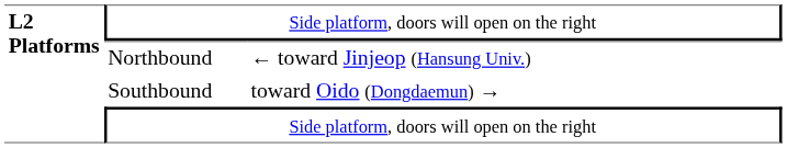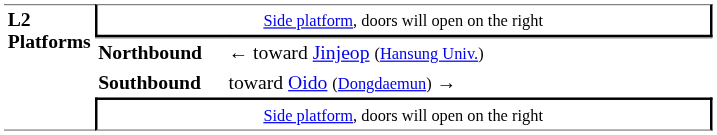Northbound | column 2: normal -> bold
Southbound | column 2: normal -> bold
